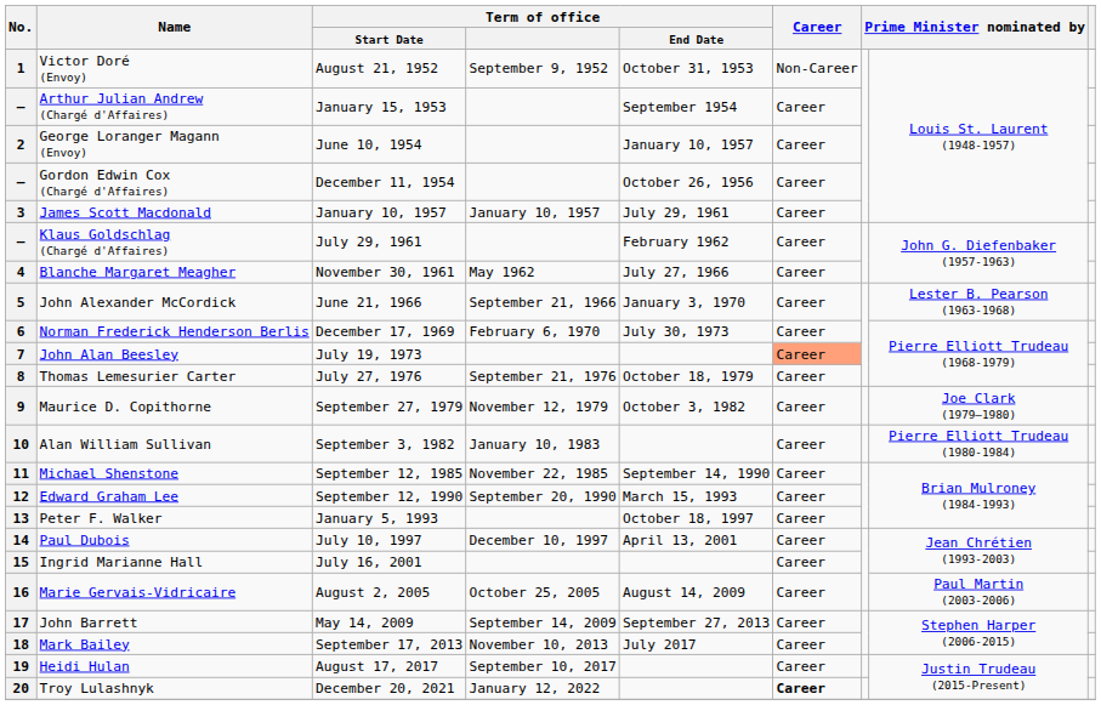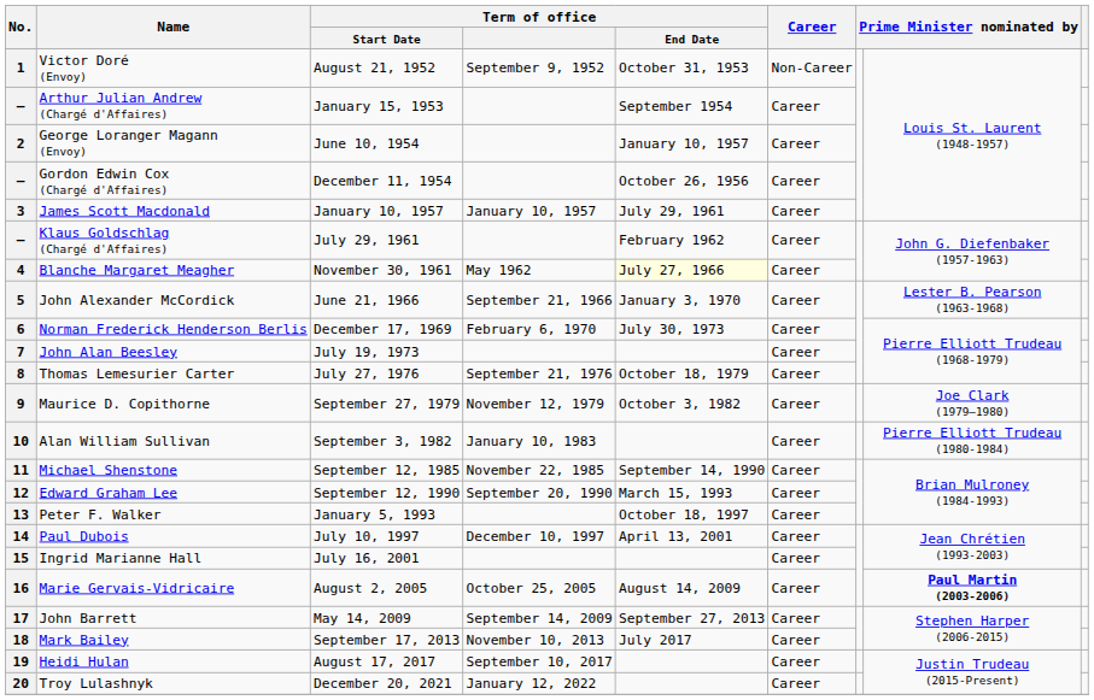4 | Term of office / End Date: no background -> lightyellow background
7 | Career: lightsalmon background -> no background
16 | column 8: normal -> bold
20 | Career: bold -> normal
